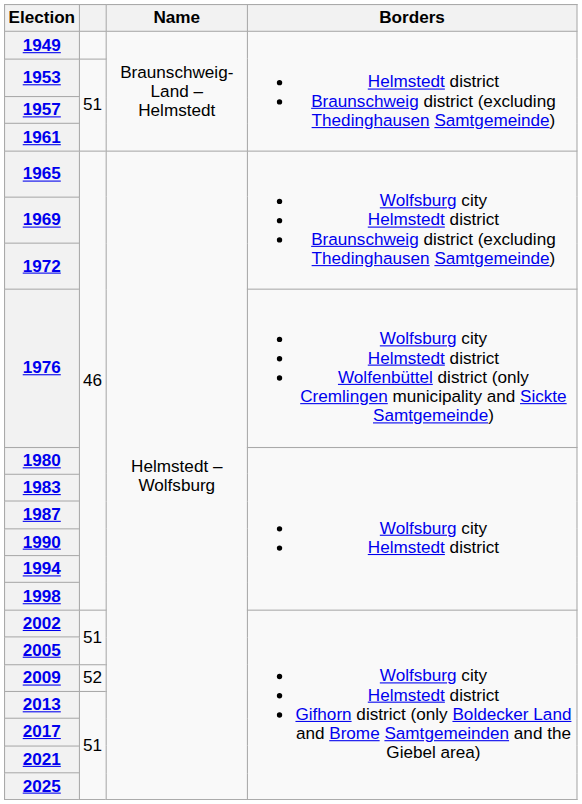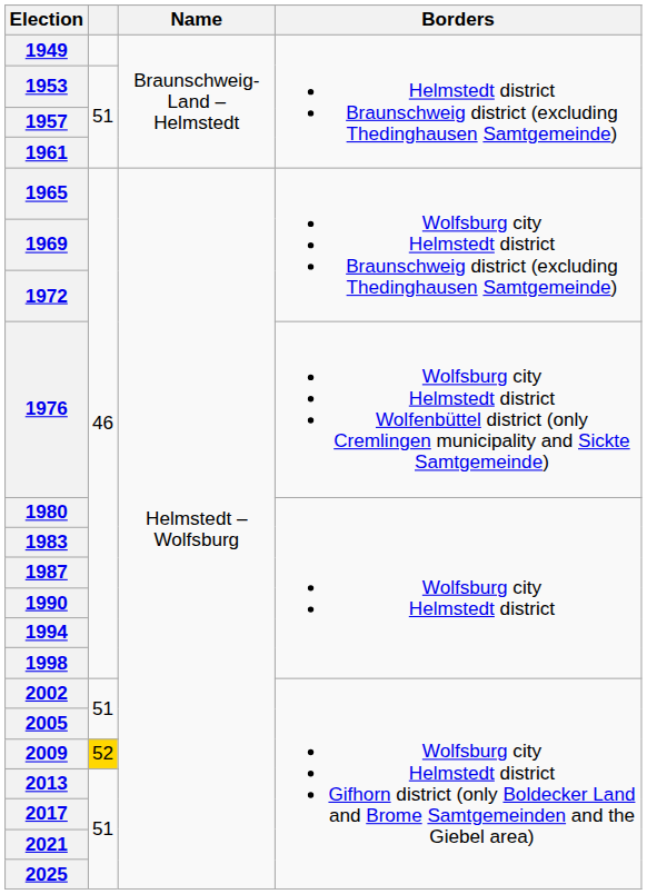2009 | column 2: no background -> gold background
